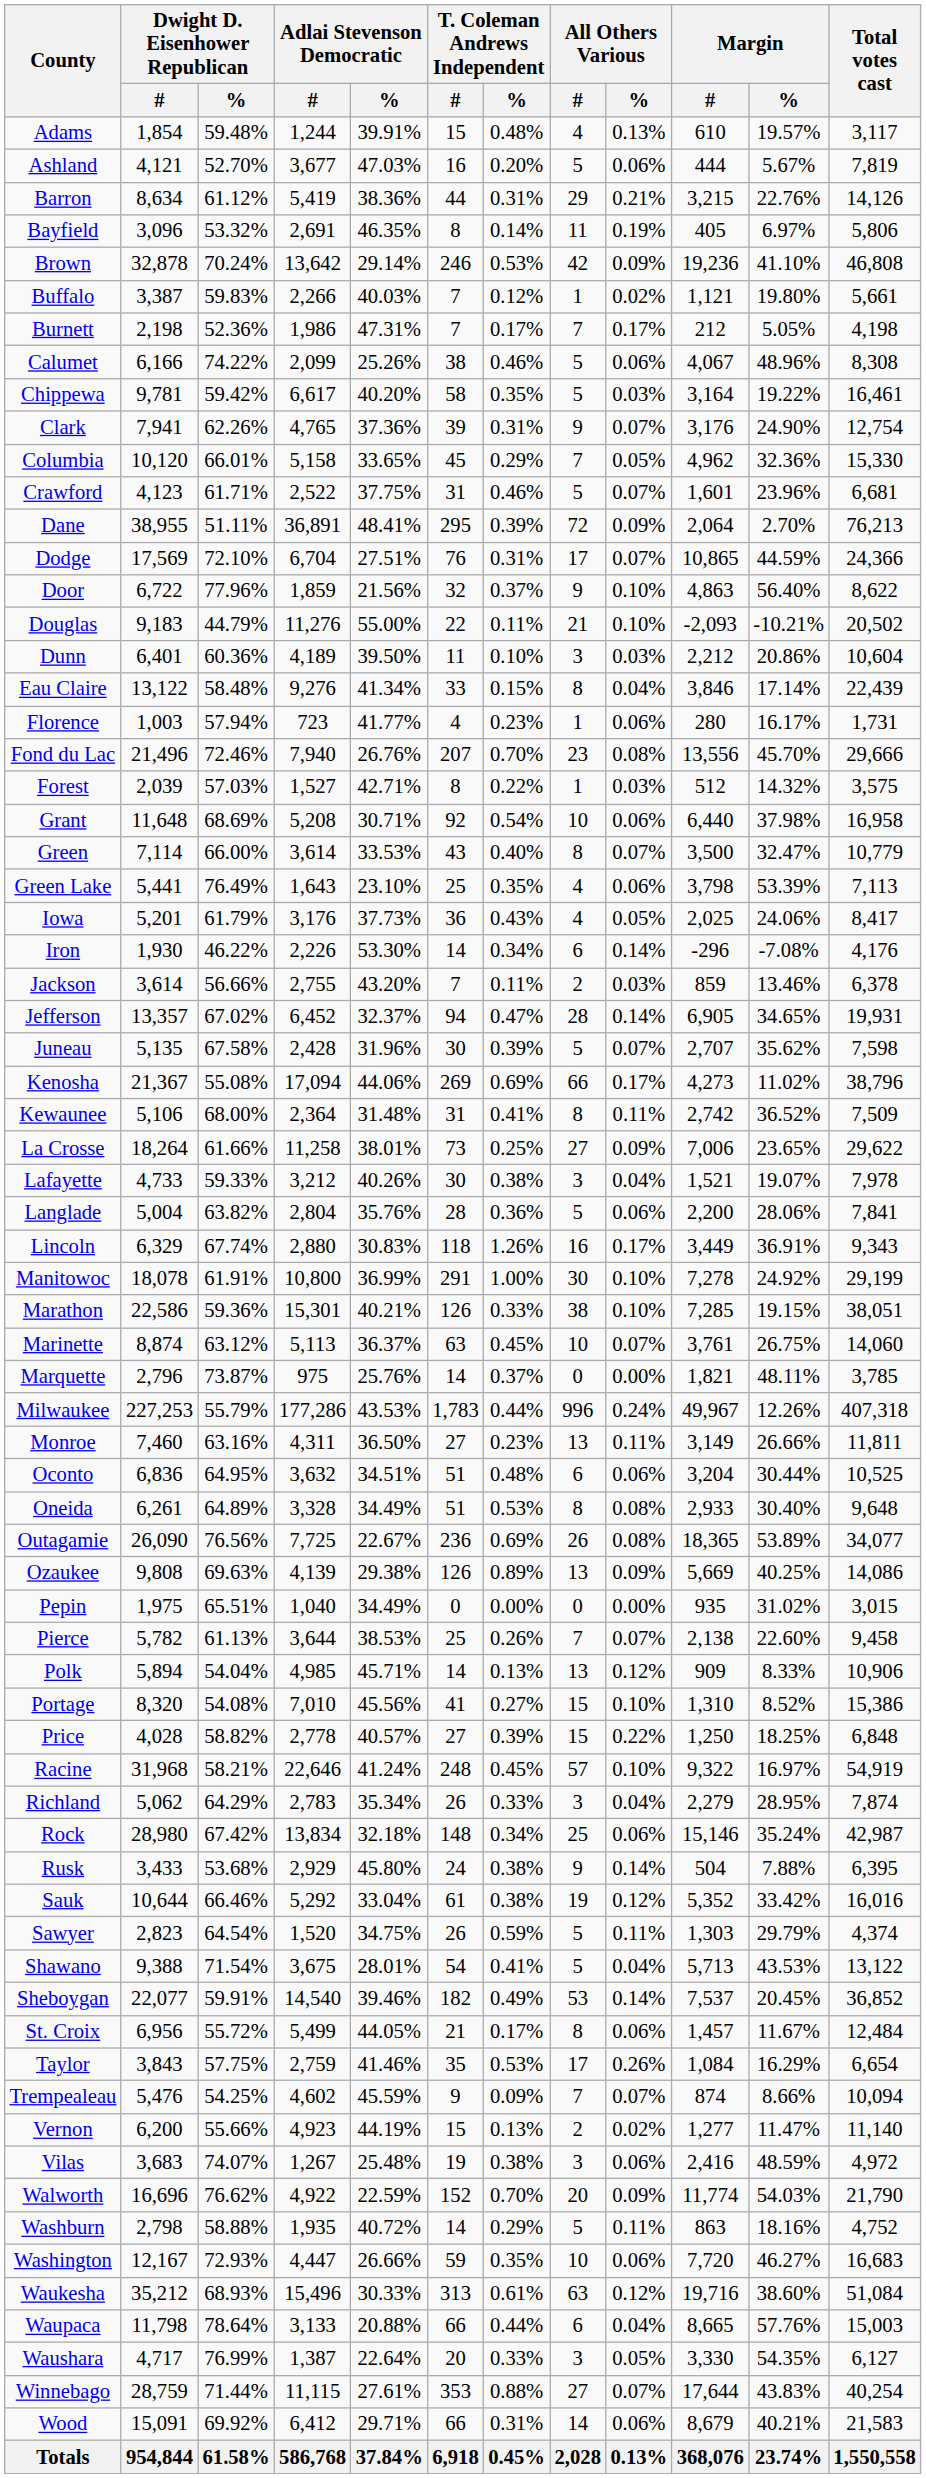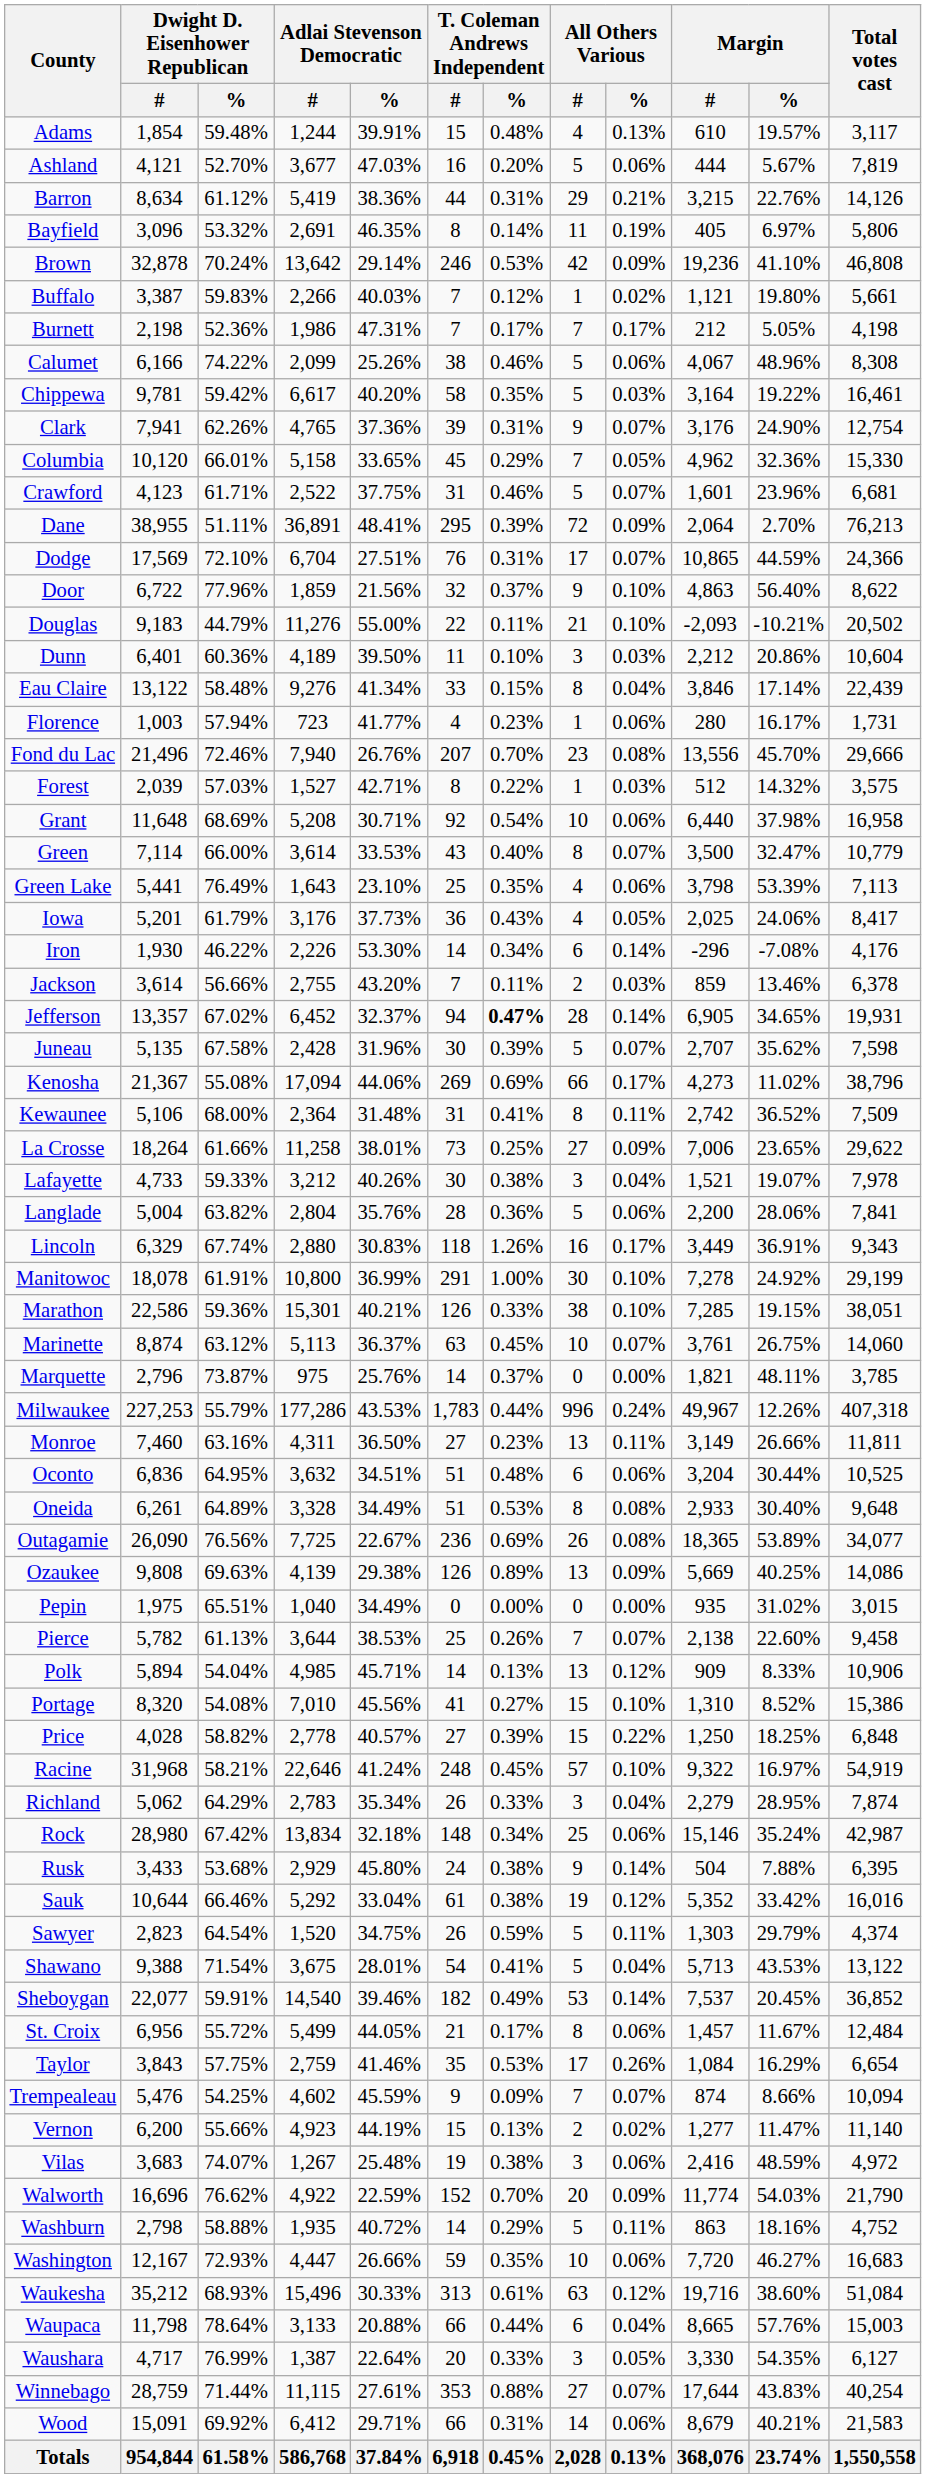Jefferson | T. Coleman Andrews Independent / %: normal -> bold
